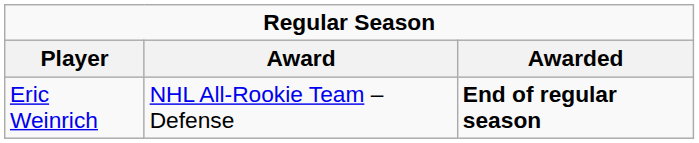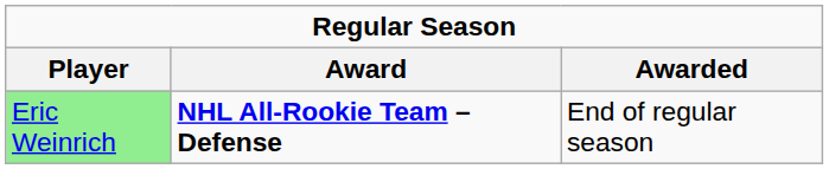row 3 | Player: no background -> lightgreen background
row 3 | Award: normal -> bold
row 3 | Awarded: bold -> normal
